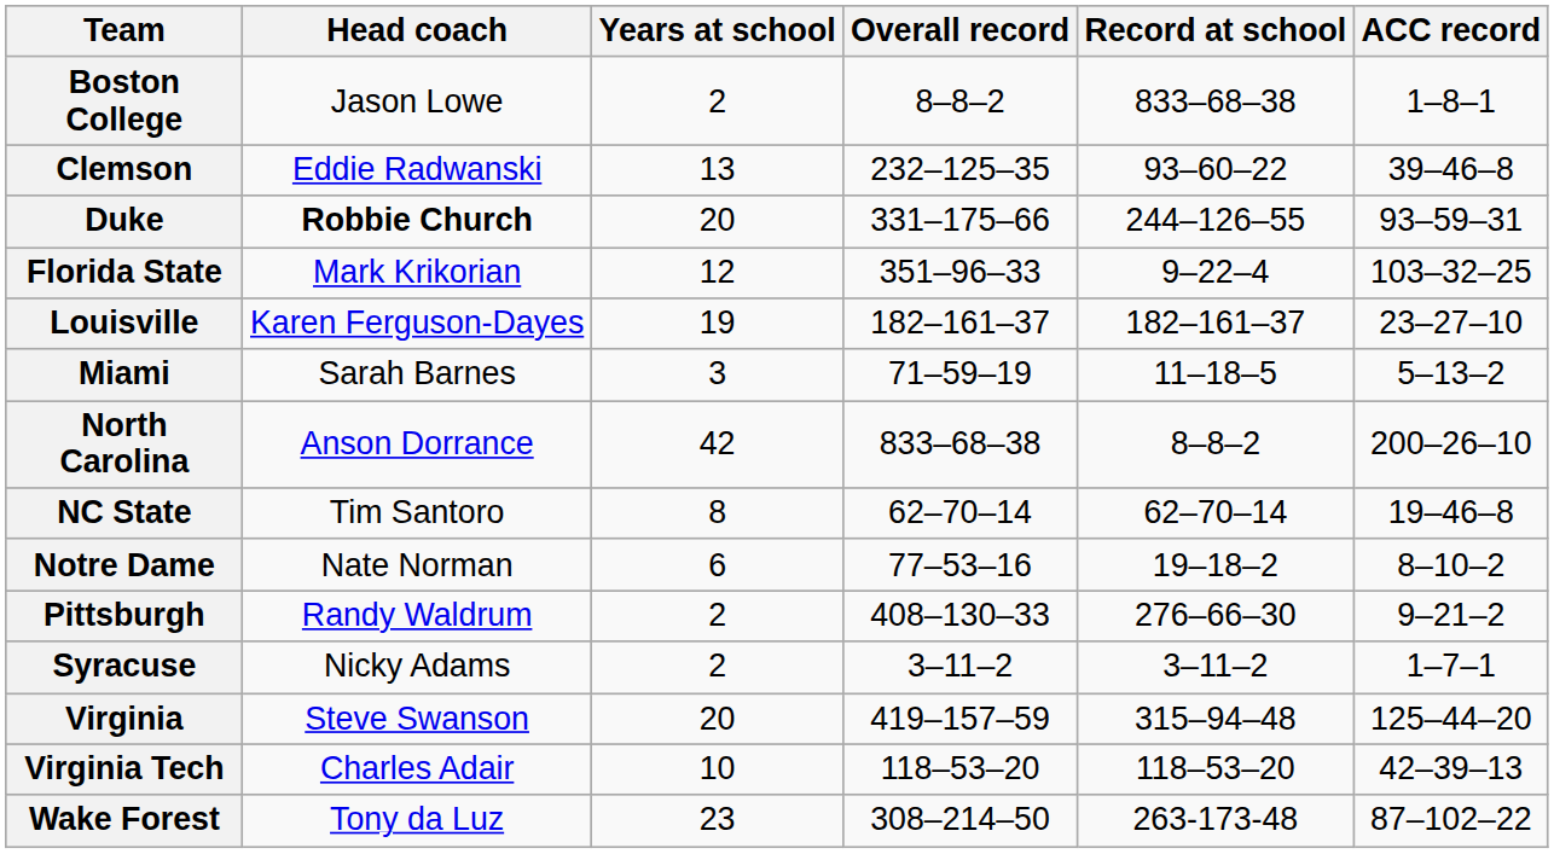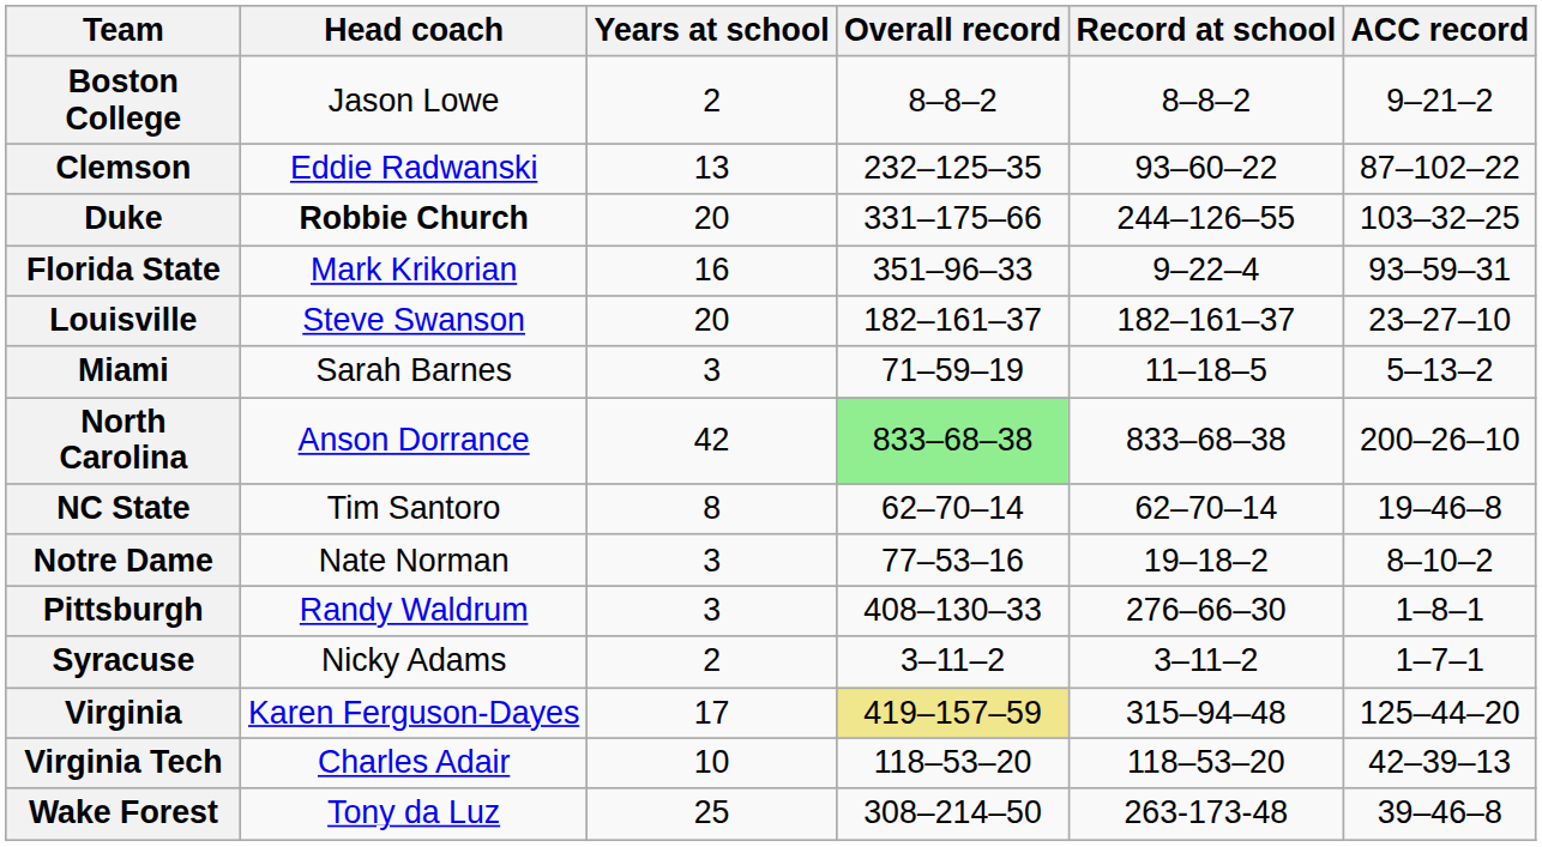Boston College | Record at school: 833–68–38 -> 8–8–2
Boston College | ACC record: 1–8–1 -> 9–21–2
Clemson | ACC record: 39–46–8 -> 87–102–22
Duke | ACC record: 93–59–31 -> 103–32–25
Florida State | Years at school: 12 -> 16
Florida State | ACC record: 103–32–25 -> 93–59–31
Louisville | Head coach: Karen Ferguson-Dayes -> Steve Swanson
Louisville | Years at school: 19 -> 20
North Carolina | Overall record: no background -> lightgreen background
North Carolina | Record at school: 8–8–2 -> 833–68–38
Notre Dame | Years at school: 6 -> 3
Pittsburgh | Years at school: 2 -> 3
Pittsburgh | ACC record: 9–21–2 -> 1–8–1
Virginia | Head coach: Steve Swanson -> Karen Ferguson-Dayes
Virginia | Years at school: 20 -> 17
Virginia | Overall record: no background -> khaki background
Wake Forest | Years at school: 23 -> 25
Wake Forest | ACC record: 87–102–22 -> 39–46–8
